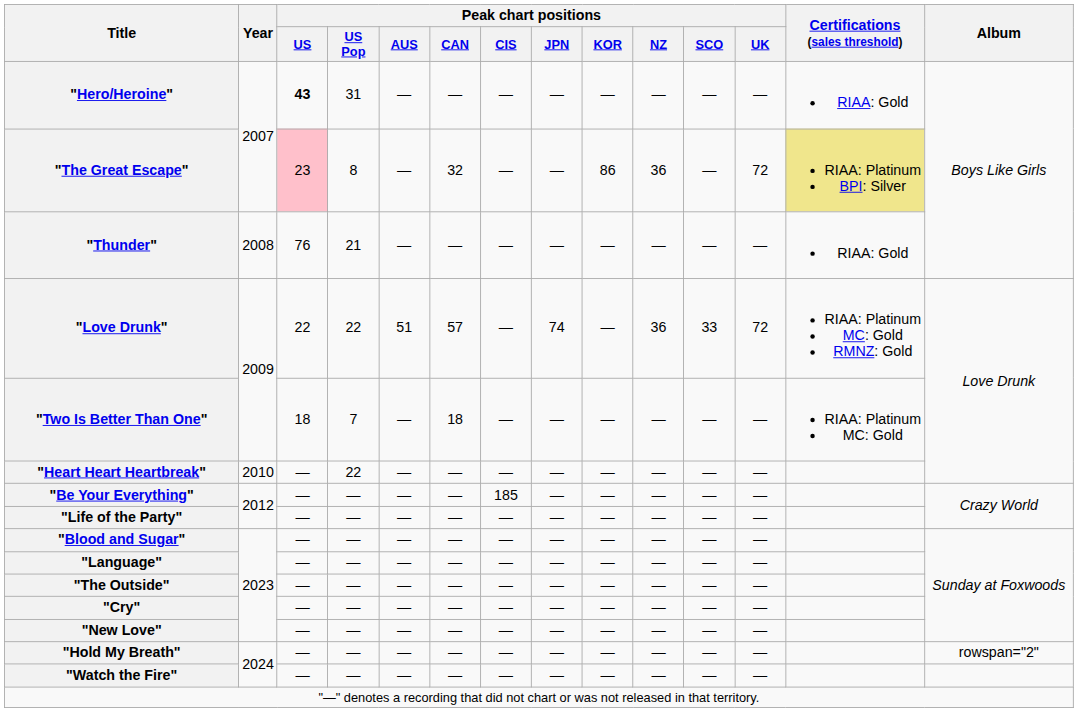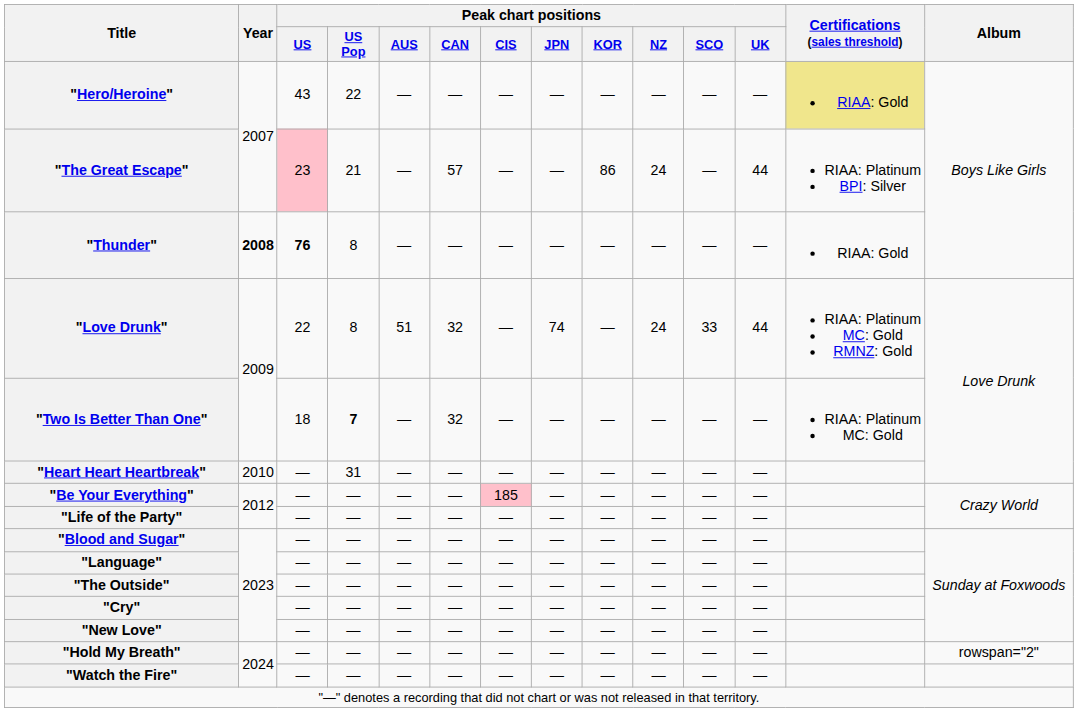"Hero/Heroine" | Peak chart positions / US: bold -> normal
"Hero/Heroine" | Peak chart positions / US Pop: 31 -> 22
"Hero/Heroine" | Certifications (sales threshold): no background -> khaki background
"The Great Escape" | Peak chart positions / US Pop: 8 -> 21
"The Great Escape" | Peak chart positions / CAN: 32 -> 57
"The Great Escape" | Peak chart positions / NZ: 36 -> 24
"The Great Escape" | Peak chart positions / UK: 72 -> 44
"The Great Escape" | Certifications (sales threshold): khaki background -> no background
"Thunder" | Year: normal -> bold
"Thunder" | Peak chart positions / US: normal -> bold
"Thunder" | Peak chart positions / US Pop: 21 -> 8
"Love Drunk" | Peak chart positions / US Pop: 22 -> 8
"Love Drunk" | Peak chart positions / CAN: 57 -> 32
"Love Drunk" | Peak chart positions / NZ: 36 -> 24
"Love Drunk" | Peak chart positions / UK: 72 -> 44
"Two Is Better Than One" | Peak chart positions / US Pop: normal -> bold
"Two Is Better Than One" | Peak chart positions / CAN: 18 -> 32
"Heart Heart Heartbreak" | Peak chart positions / US Pop: 22 -> 31
"Be Your Everything" | Peak chart positions / CIS: no background -> pink background
